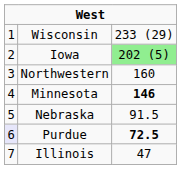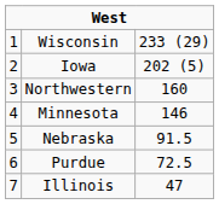Iowa | column 3: lightgreen background -> no background
Minnesota | column 3: bold -> normal
Purdue | column 1: lavender background -> no background
Purdue | column 3: bold -> normal
